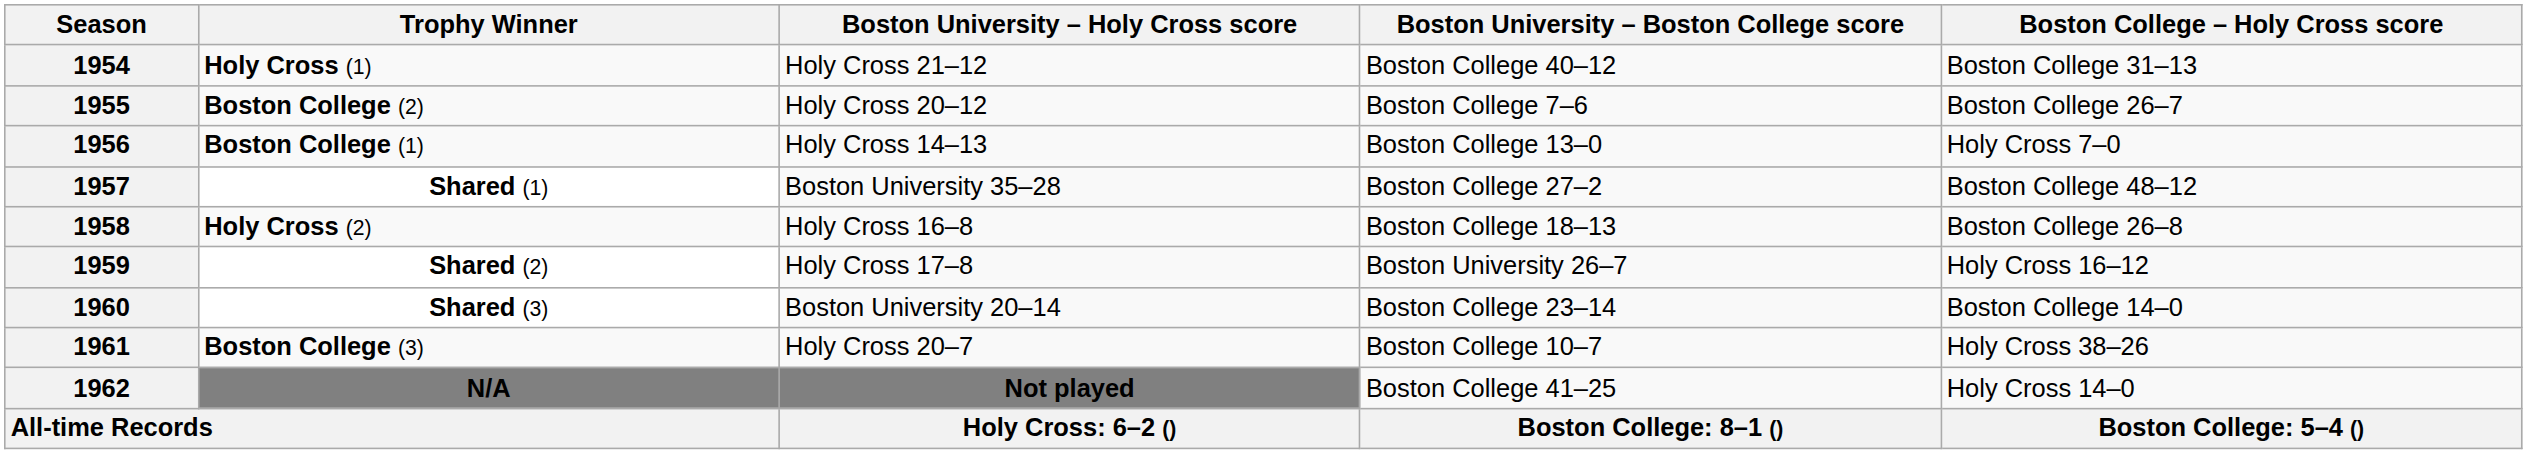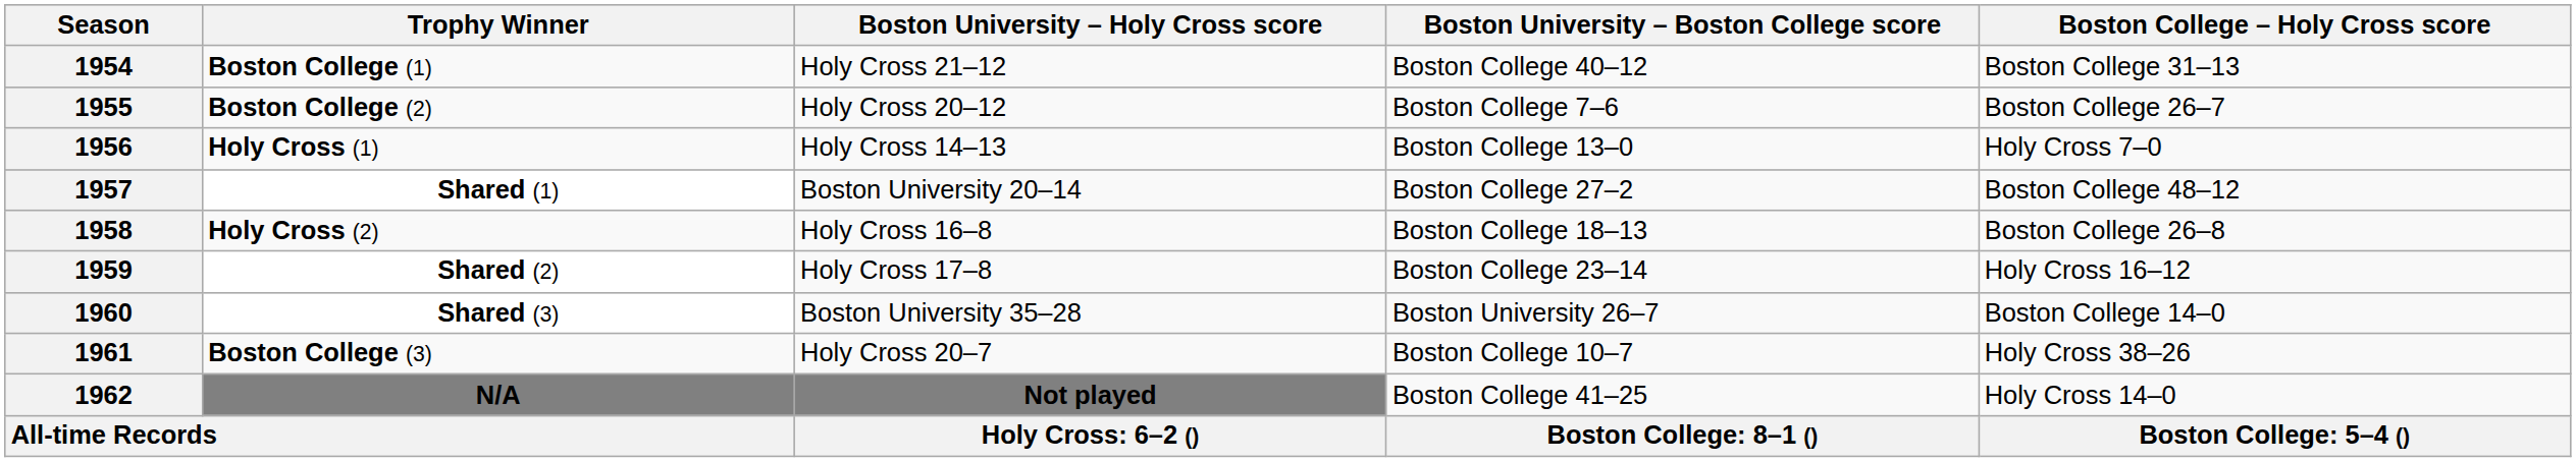1954 | Trophy Winner: Holy Cross (1) -> Boston College (1)
1956 | Trophy Winner: Boston College (1) -> Holy Cross (1)
1957 | Boston University – Holy Cross score: Boston University 35–28 -> Boston University 20–14
1959 | Boston University – Boston College score: Boston University 26–7 -> Boston College 23–14
1960 | Boston University – Holy Cross score: Boston University 20–14 -> Boston University 35–28
1960 | Boston University – Boston College score: Boston College 23–14 -> Boston University 26–7
